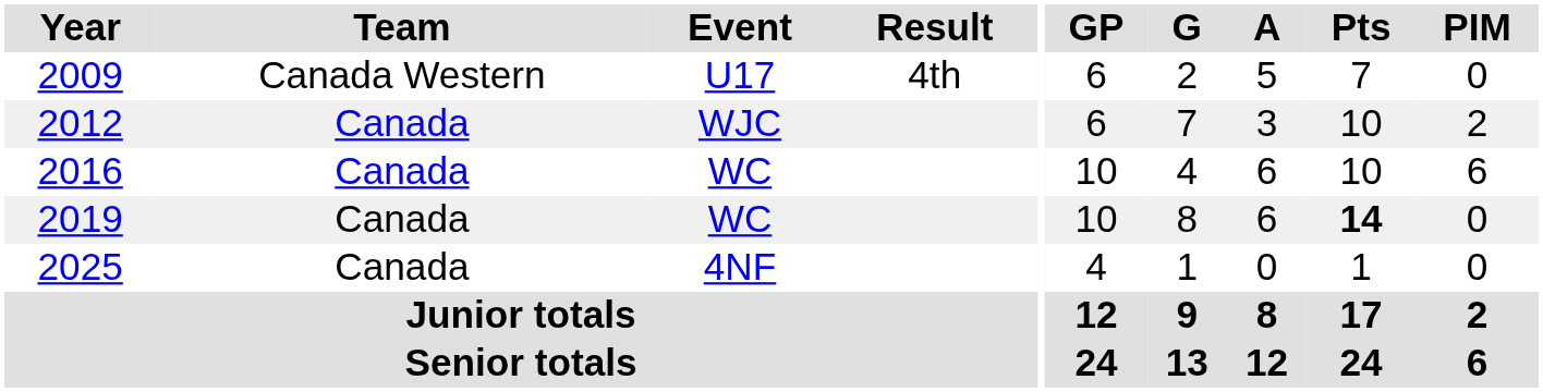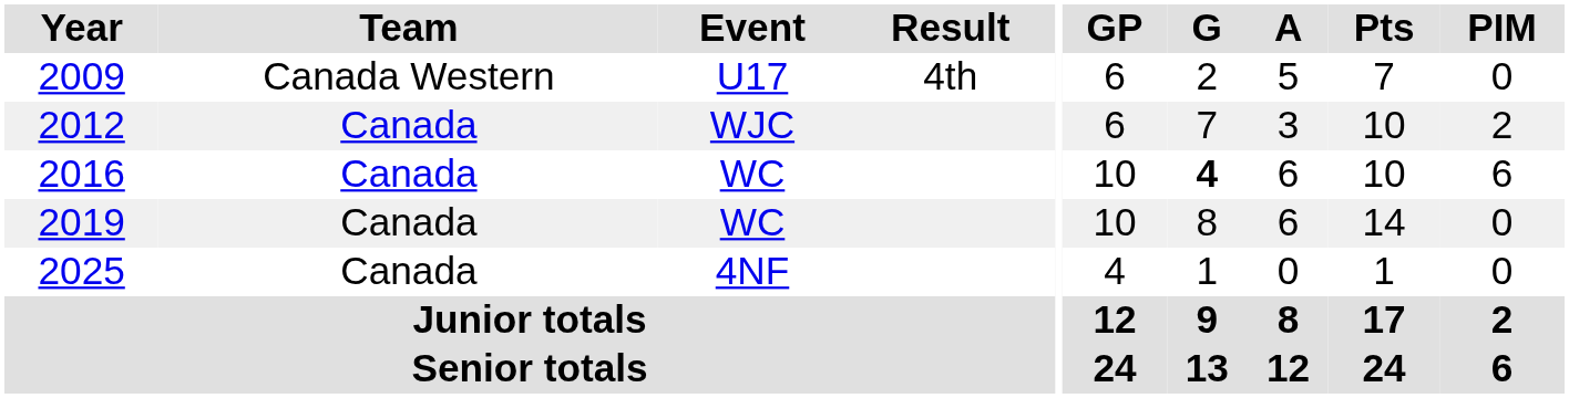2016 | G: normal -> bold
2019 | Pts: bold -> normal
